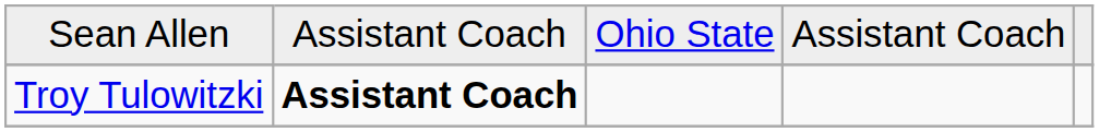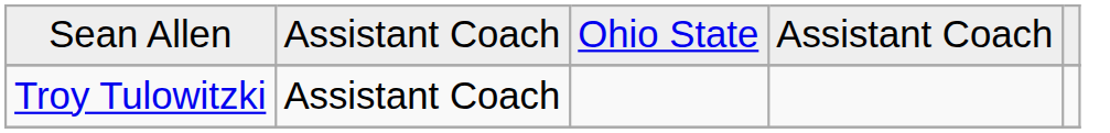Troy Tulowitzki | column 2: bold -> normal
